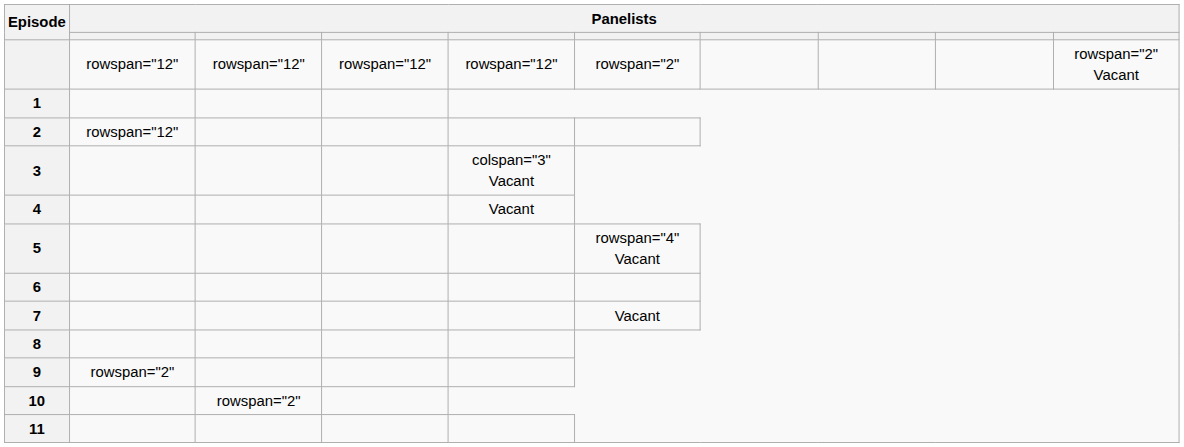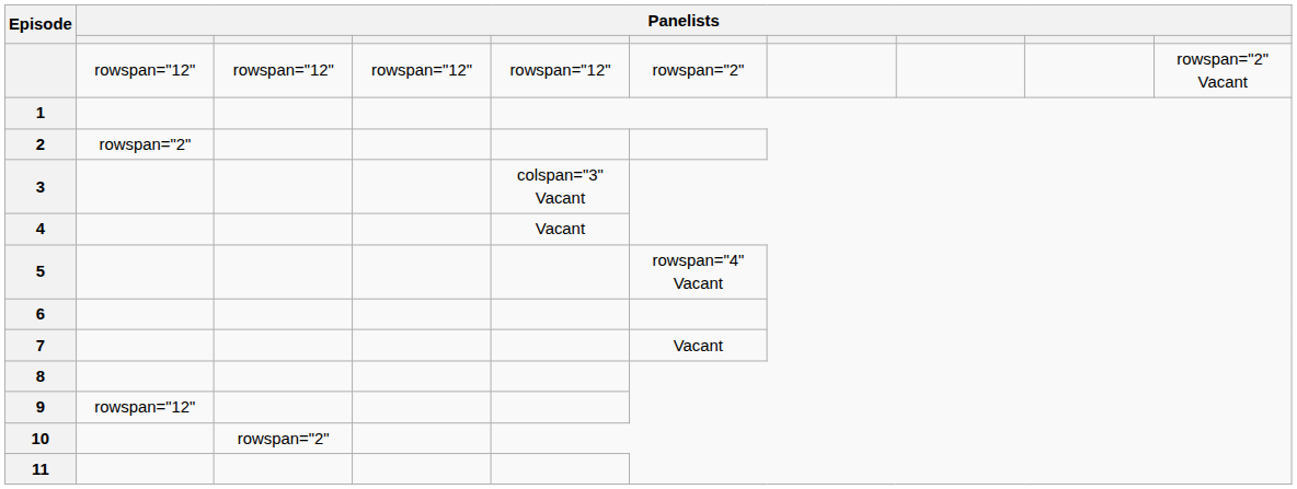2 | column 2: rowspan="12" -> rowspan="2"
9 | column 2: rowspan="2" -> rowspan="12"
